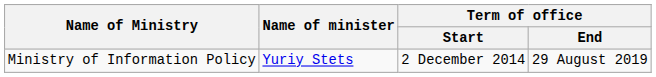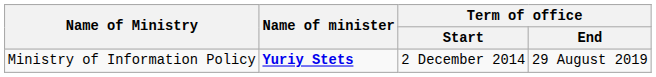Ministry of Information Policy | Name of minister: normal -> bold
